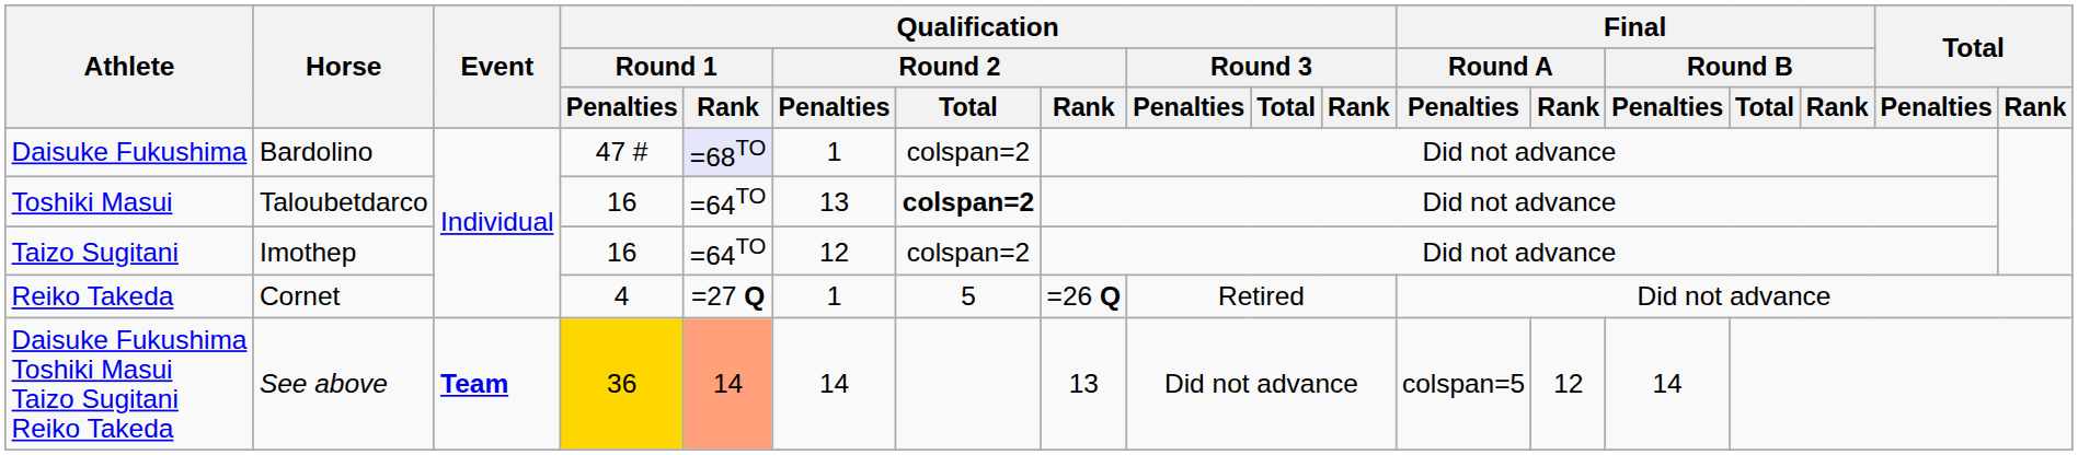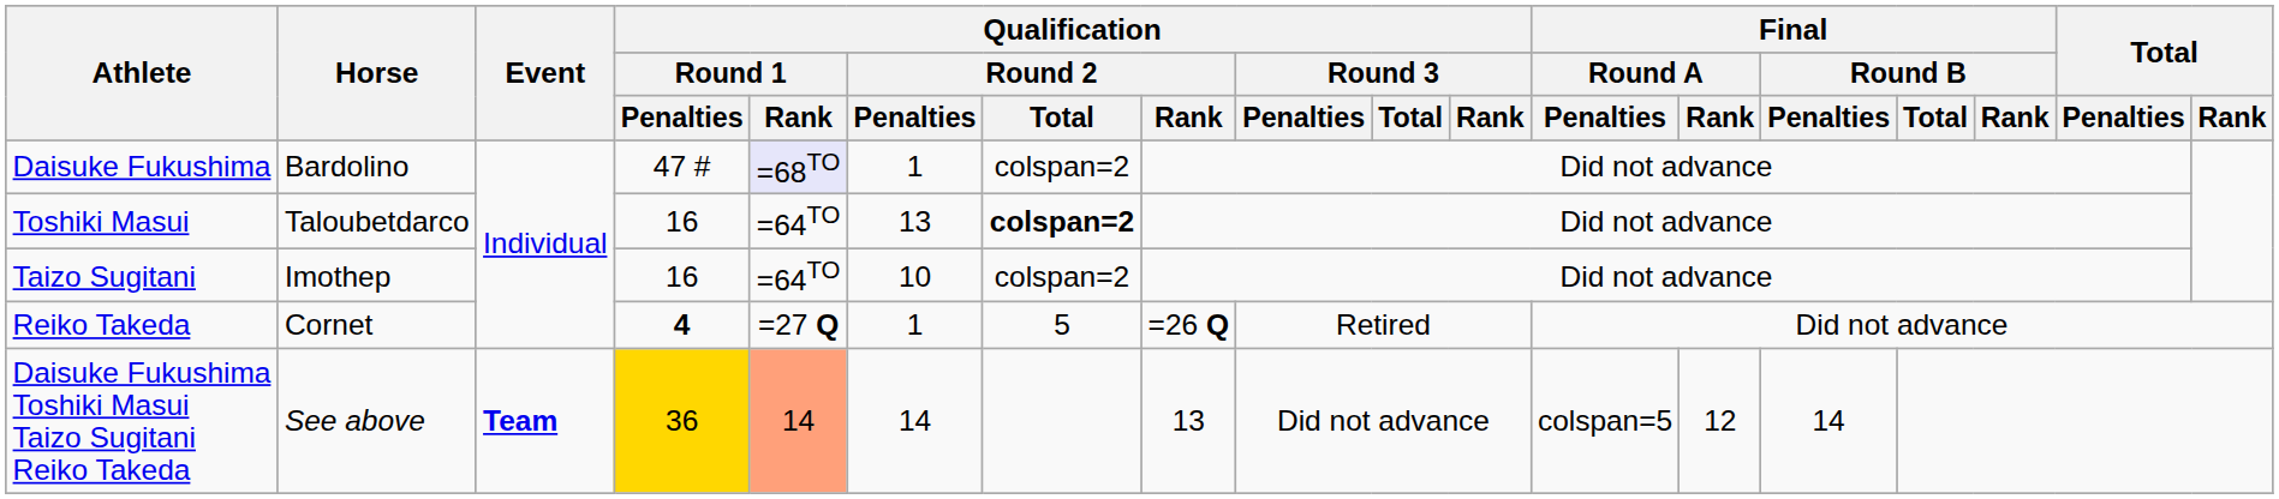Taizo Sugitani | Qualification / Round 2 / Penalties: 12 -> 10
Reiko Takeda | Qualification / Round 1 / Penalties: normal -> bold
